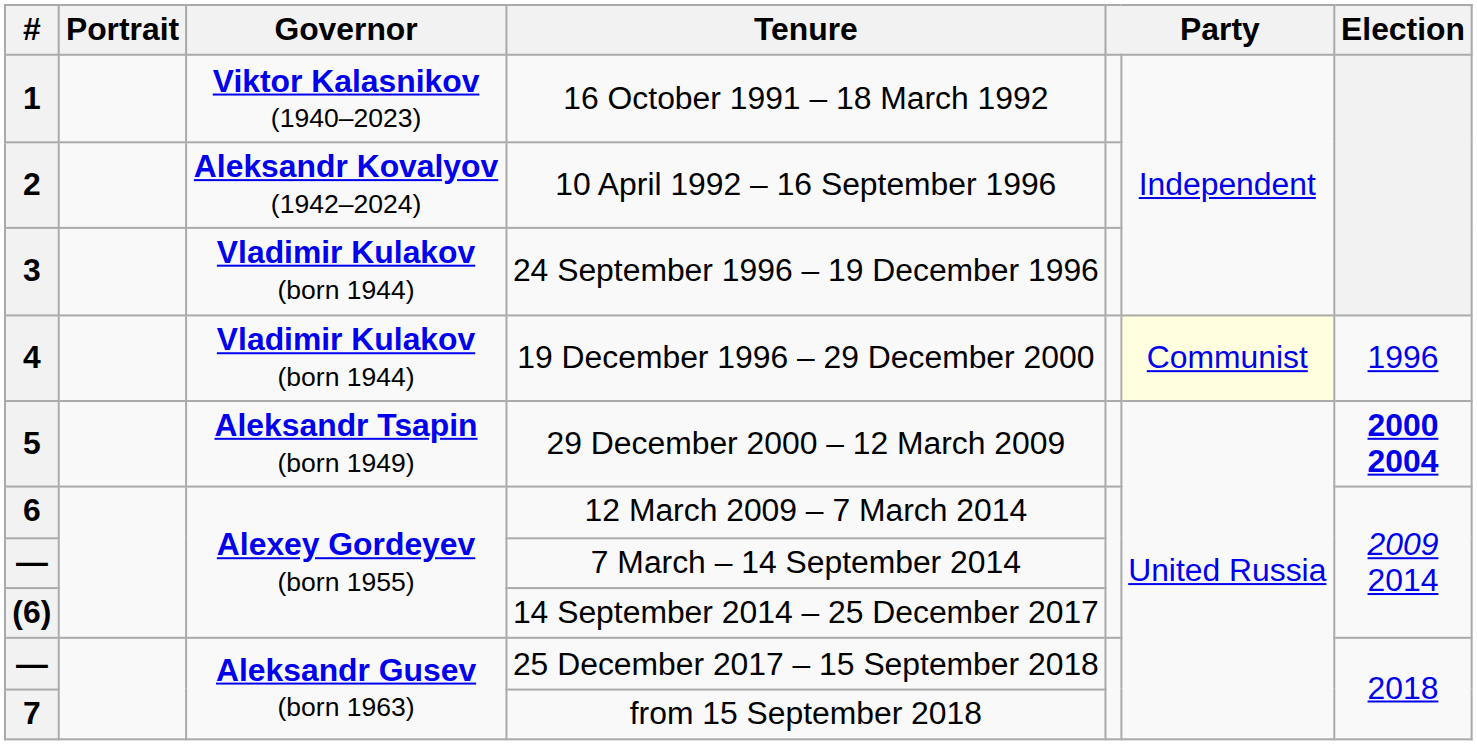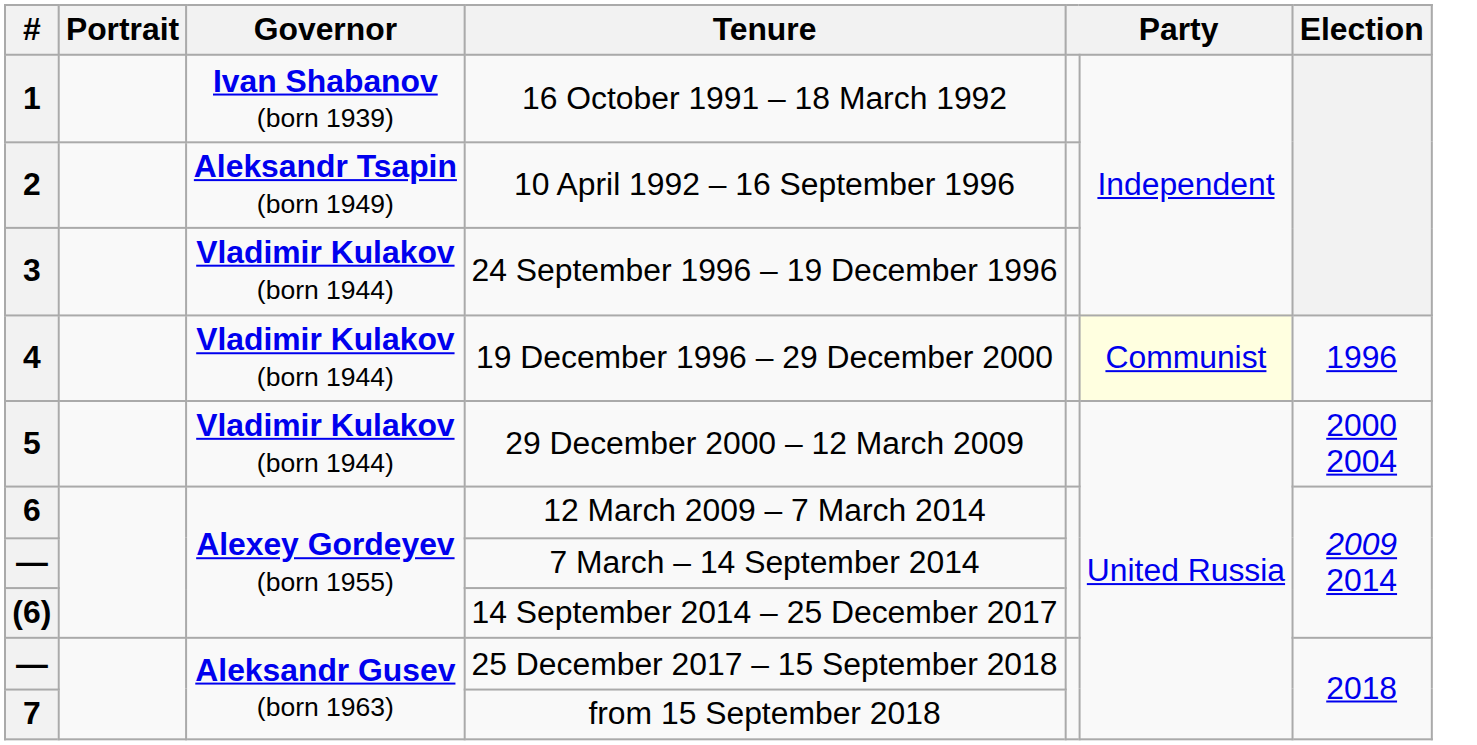1 | Governor: Viktor Kalasnikov (1940–2023) -> Ivan Shabanov (born 1939)
2 | Governor: Aleksandr Kovalyov (1942–2024) -> Aleksandr Tsapin (born 1949)
5 | Governor: Aleksandr Tsapin (born 1949) -> Vladimir Kulakov (born 1944)
5 | Election: bold -> normal
